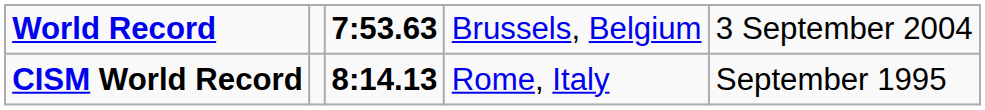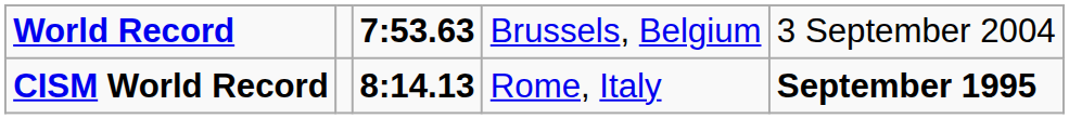CISM World Record | column 5: normal -> bold
